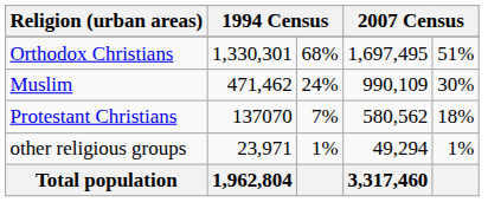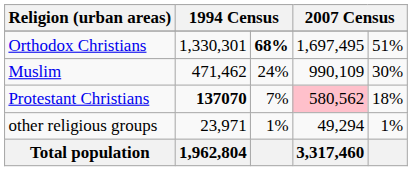Orthodox Christians | column 3: normal -> bold
Protestant Christians | column 2: normal -> bold
Protestant Christians | column 4: no background -> pink background
